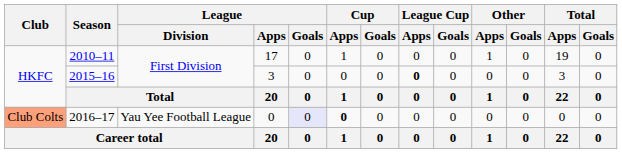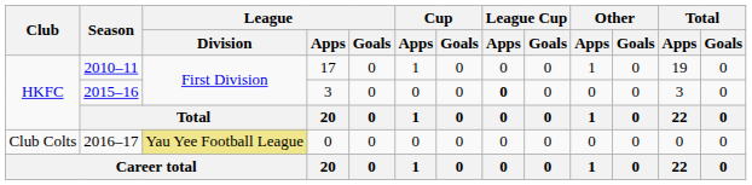2016–17 | Club: lightsalmon background -> no background
2016–17 | League / Division: no background -> khaki background
2016–17 | League / Goals: lavender background -> no background
2016–17 | Cup / Apps: bold -> normal
